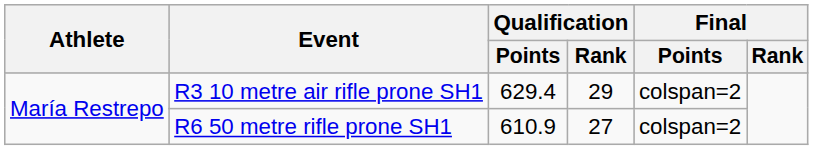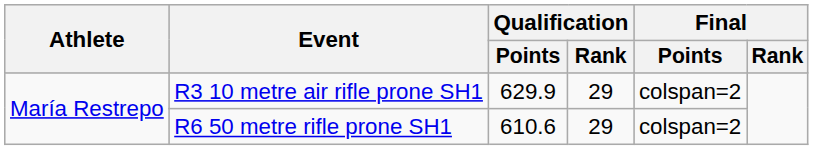R3 10 metre air rifle prone SH1 | Qualification / Points: 629.4 -> 629.9
R6 50 metre rifle prone SH1 | Qualification / Points: 610.9 -> 610.6
R6 50 metre rifle prone SH1 | Qualification / Rank: 27 -> 29
